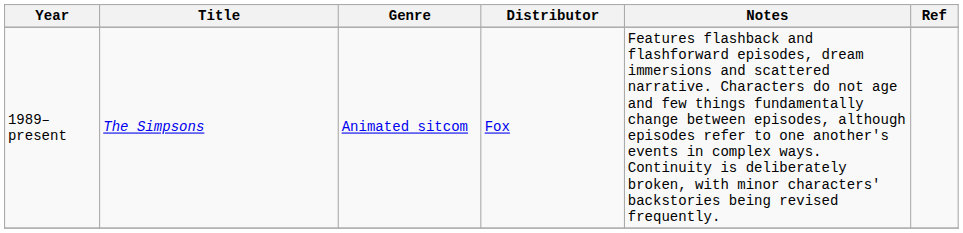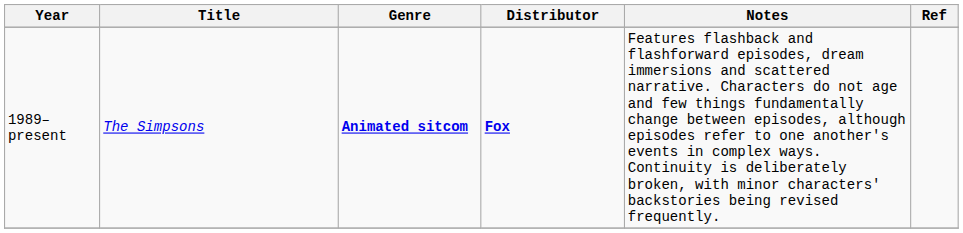1989–present | Genre: normal -> bold
1989–present | Distributor: normal -> bold
